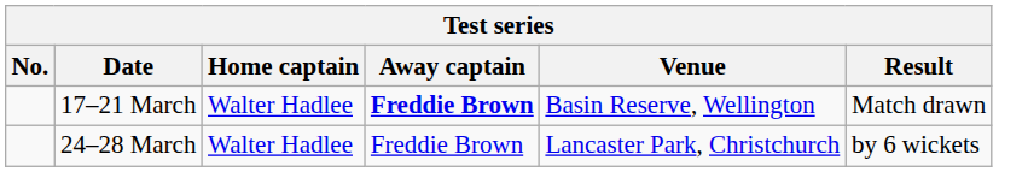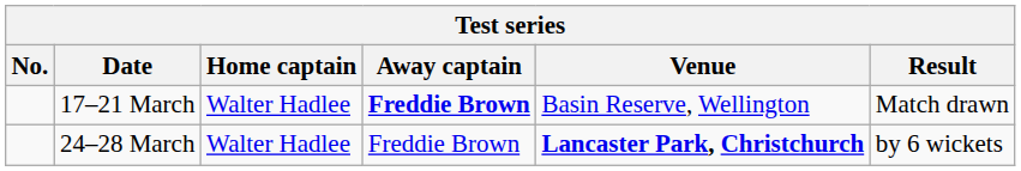24–28 March | Venue: normal -> bold
